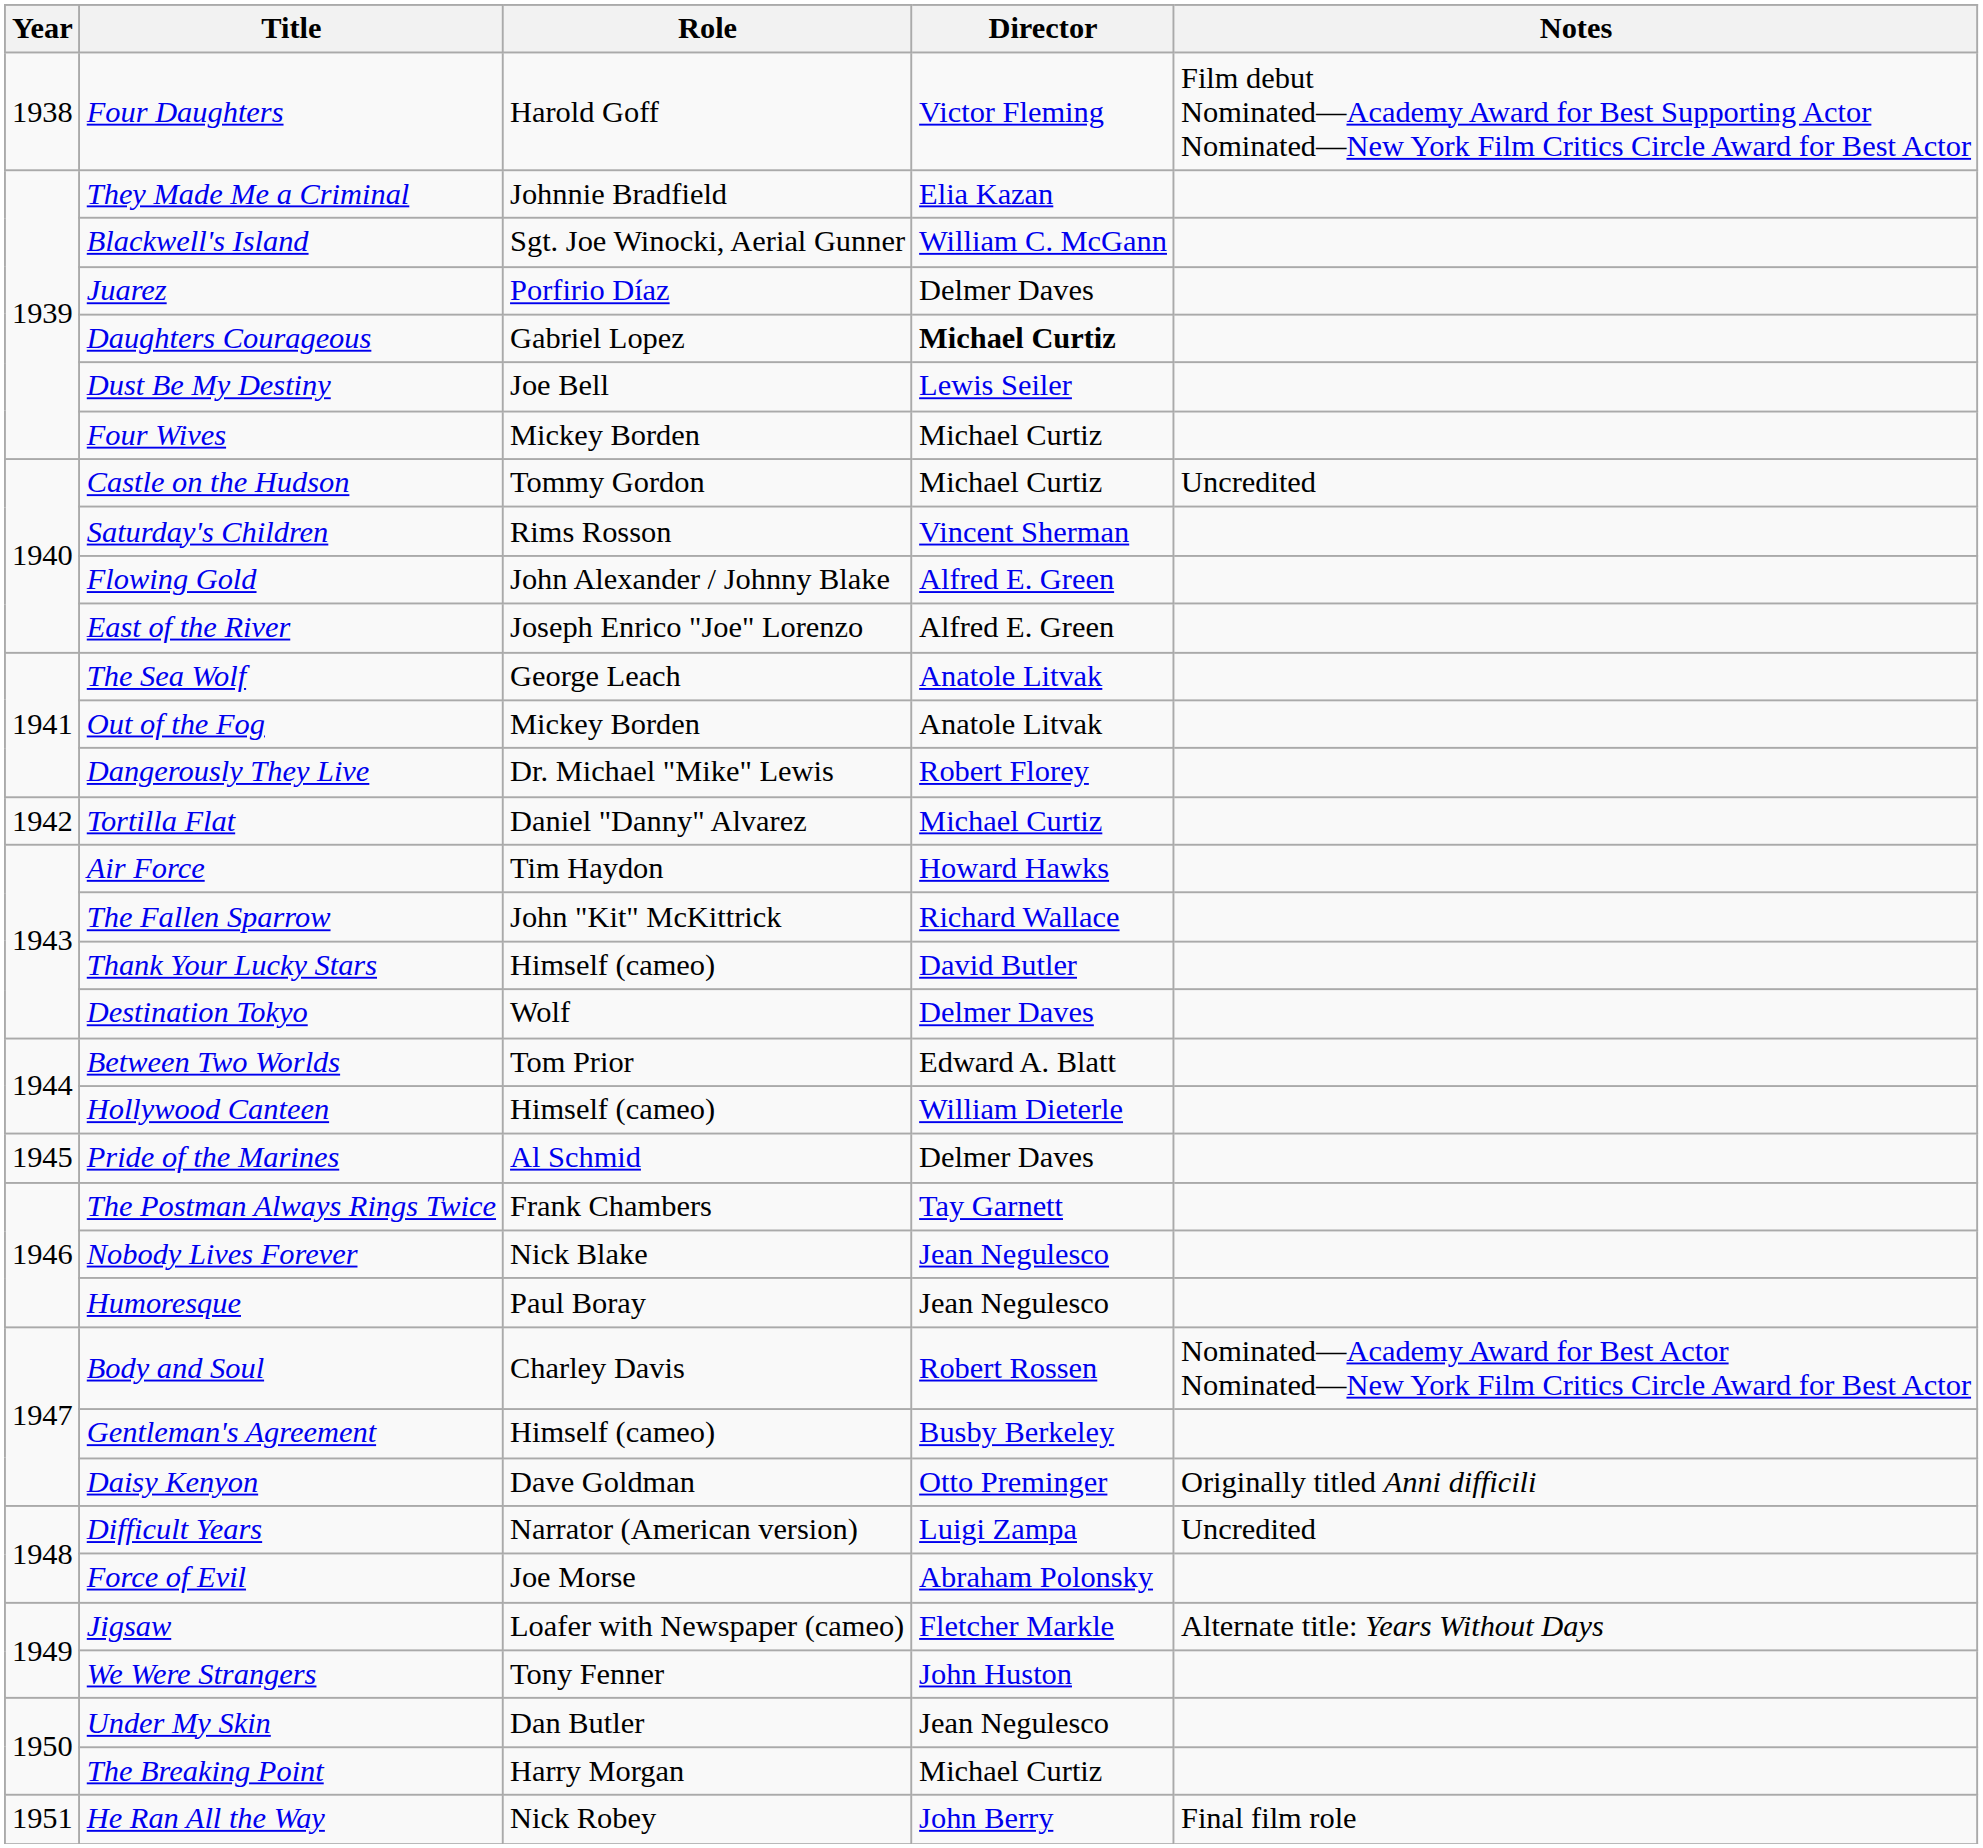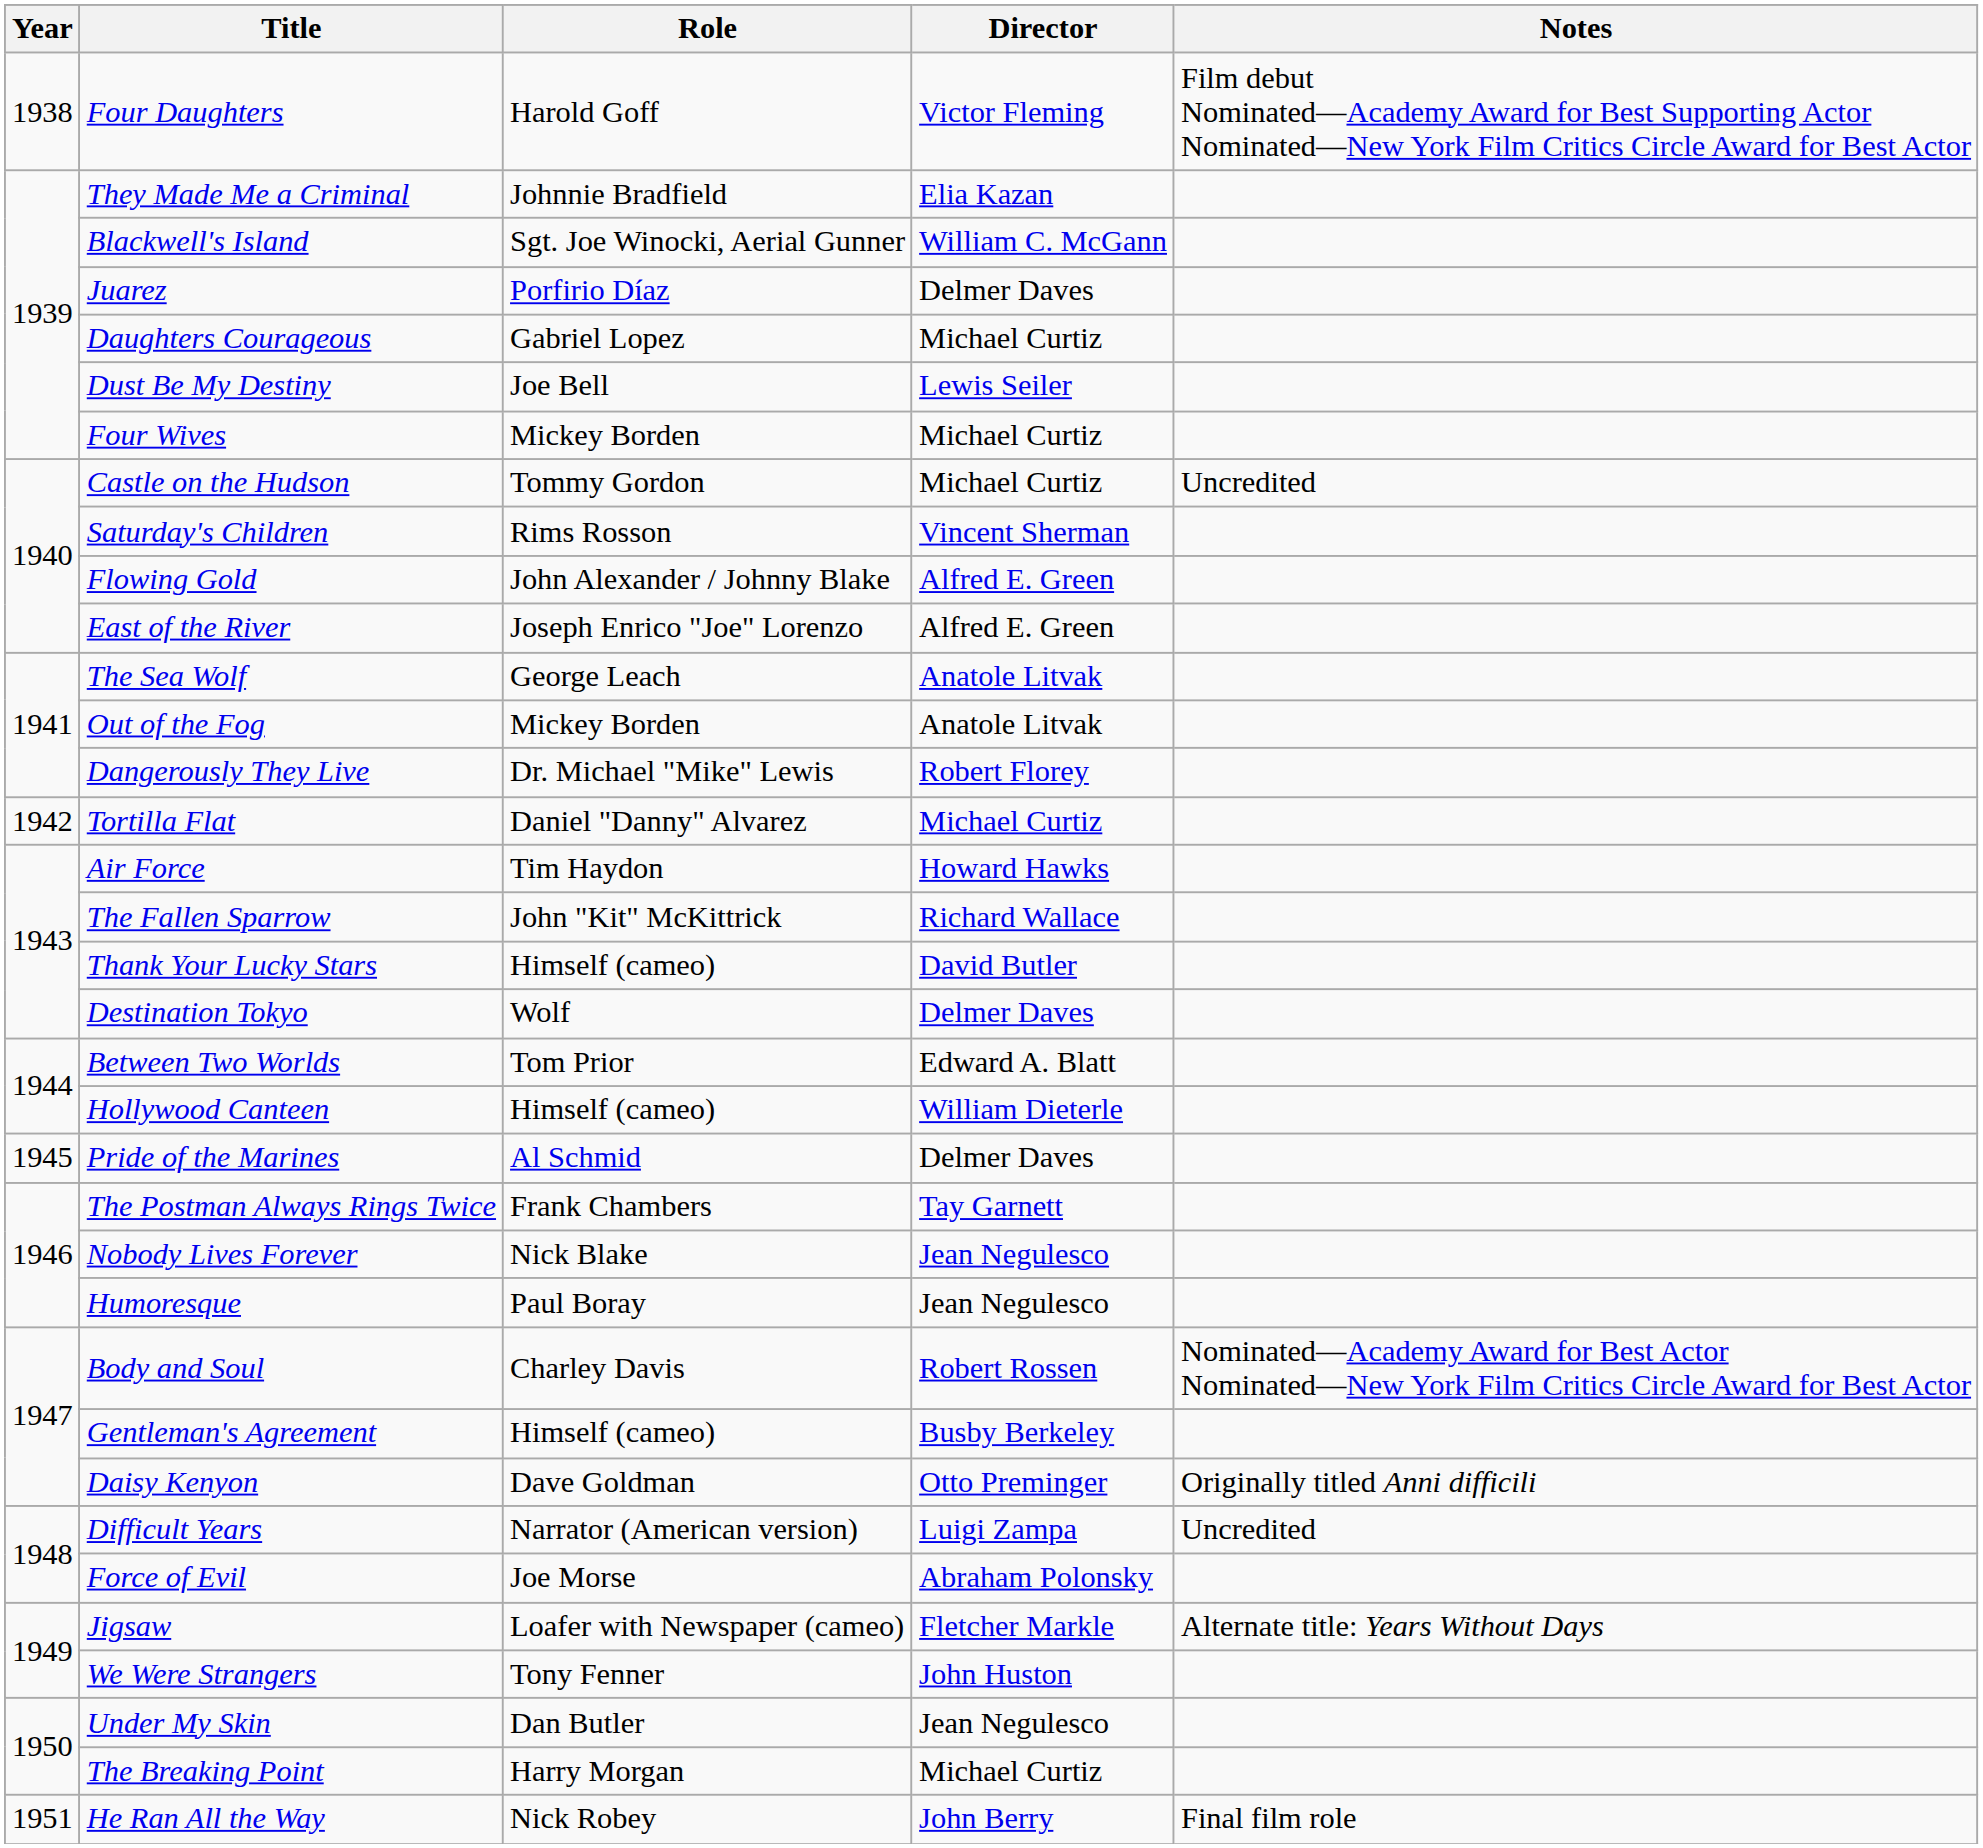Daughters Courageous | Director: bold -> normal
